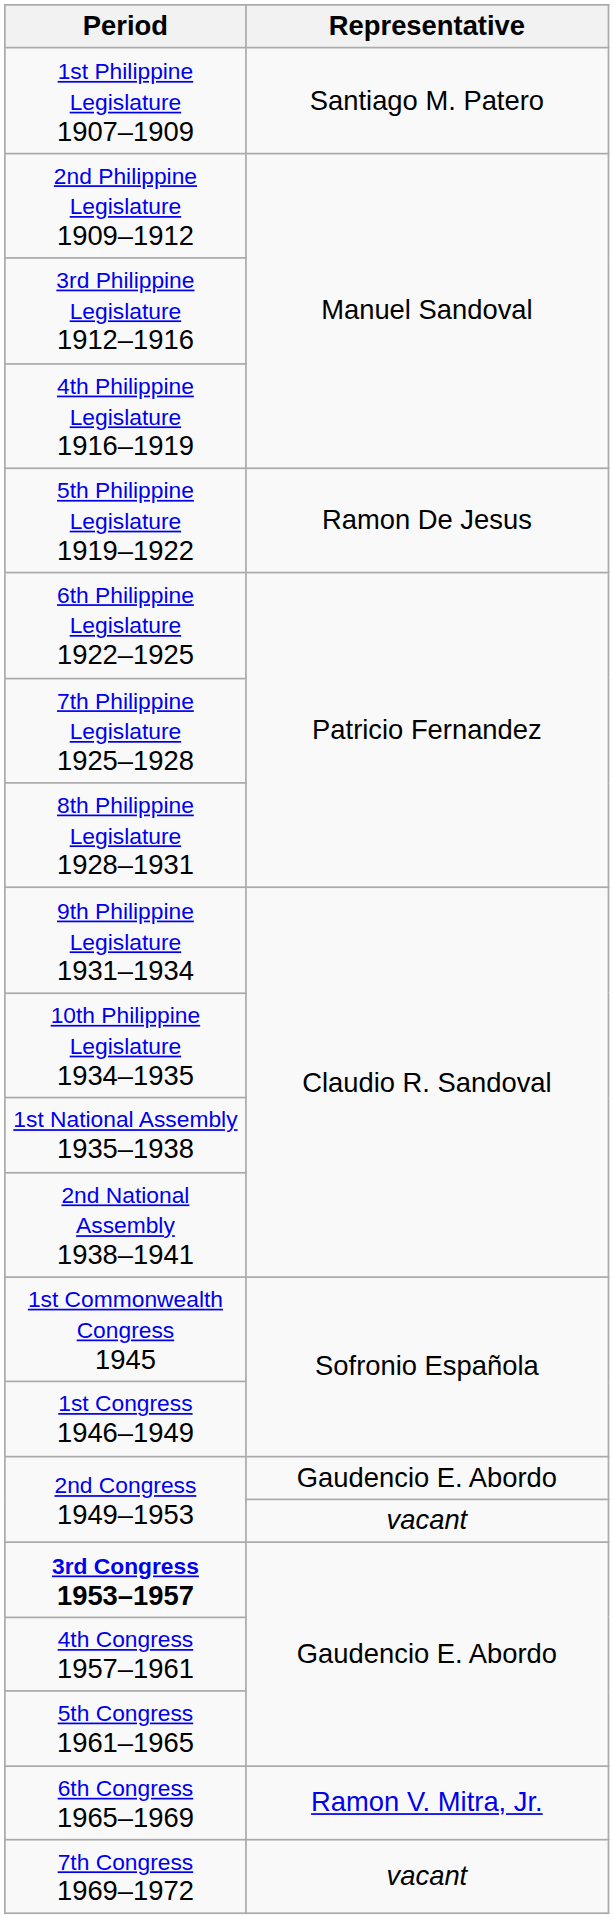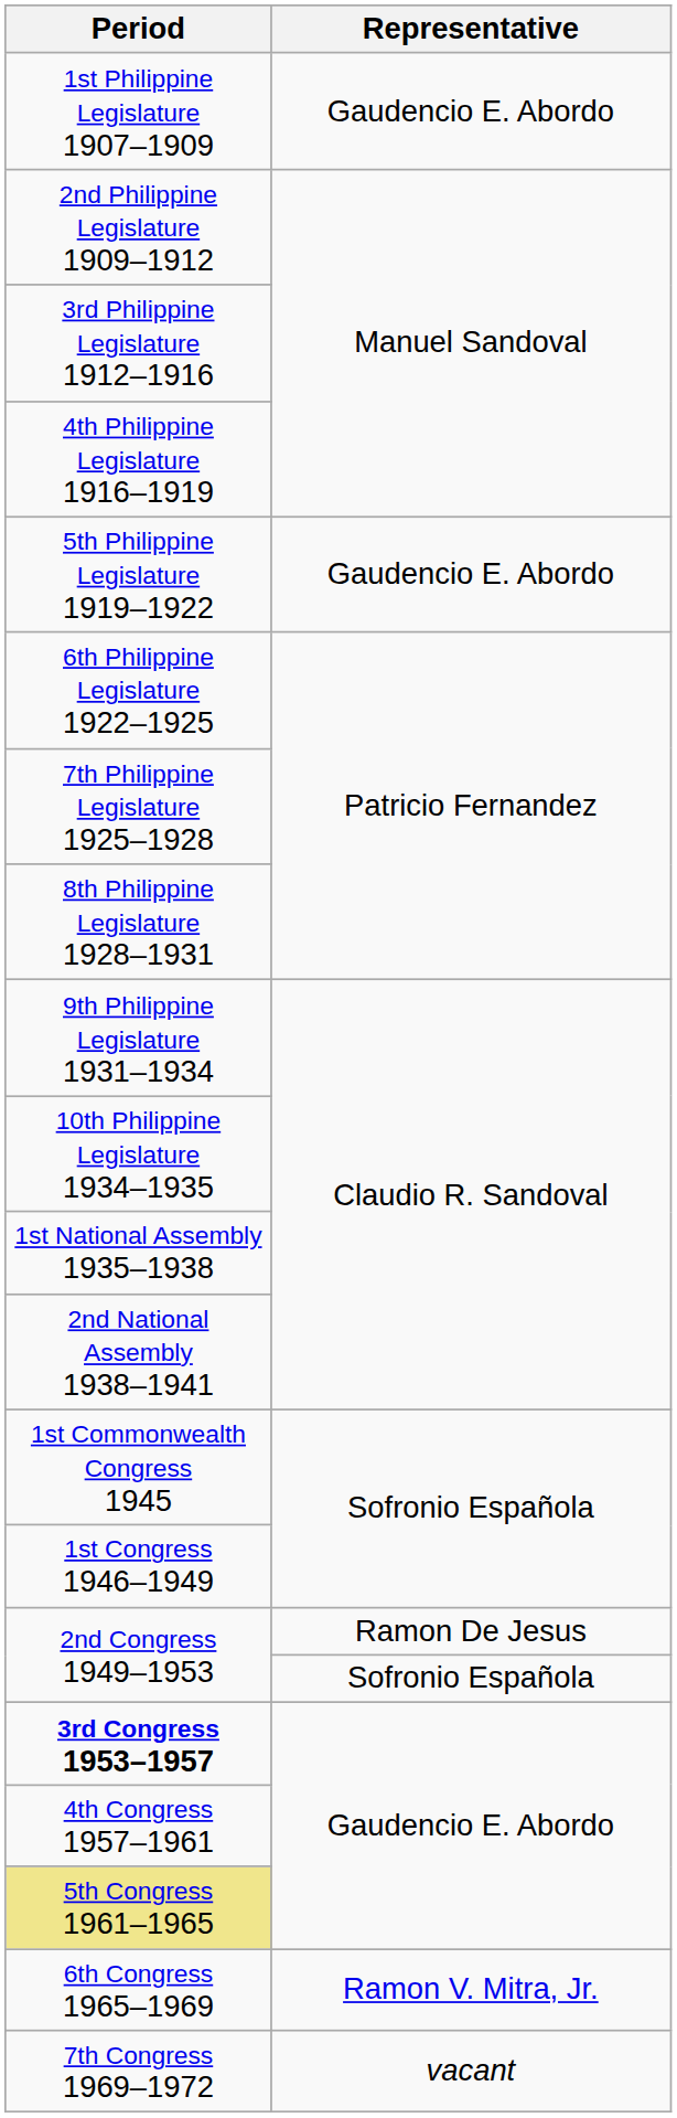row 2 | Representative: Santiago M. Patero -> Gaudencio E. Abordo
row 6 | Representative: Ramon De Jesus -> Gaudencio E. Abordo
row 16 | Representative: Gaudencio E. Abordo -> Ramon De Jesus
row 17 | Representative: vacant -> Sofronio Española
row 20 | Period: no background -> khaki background
